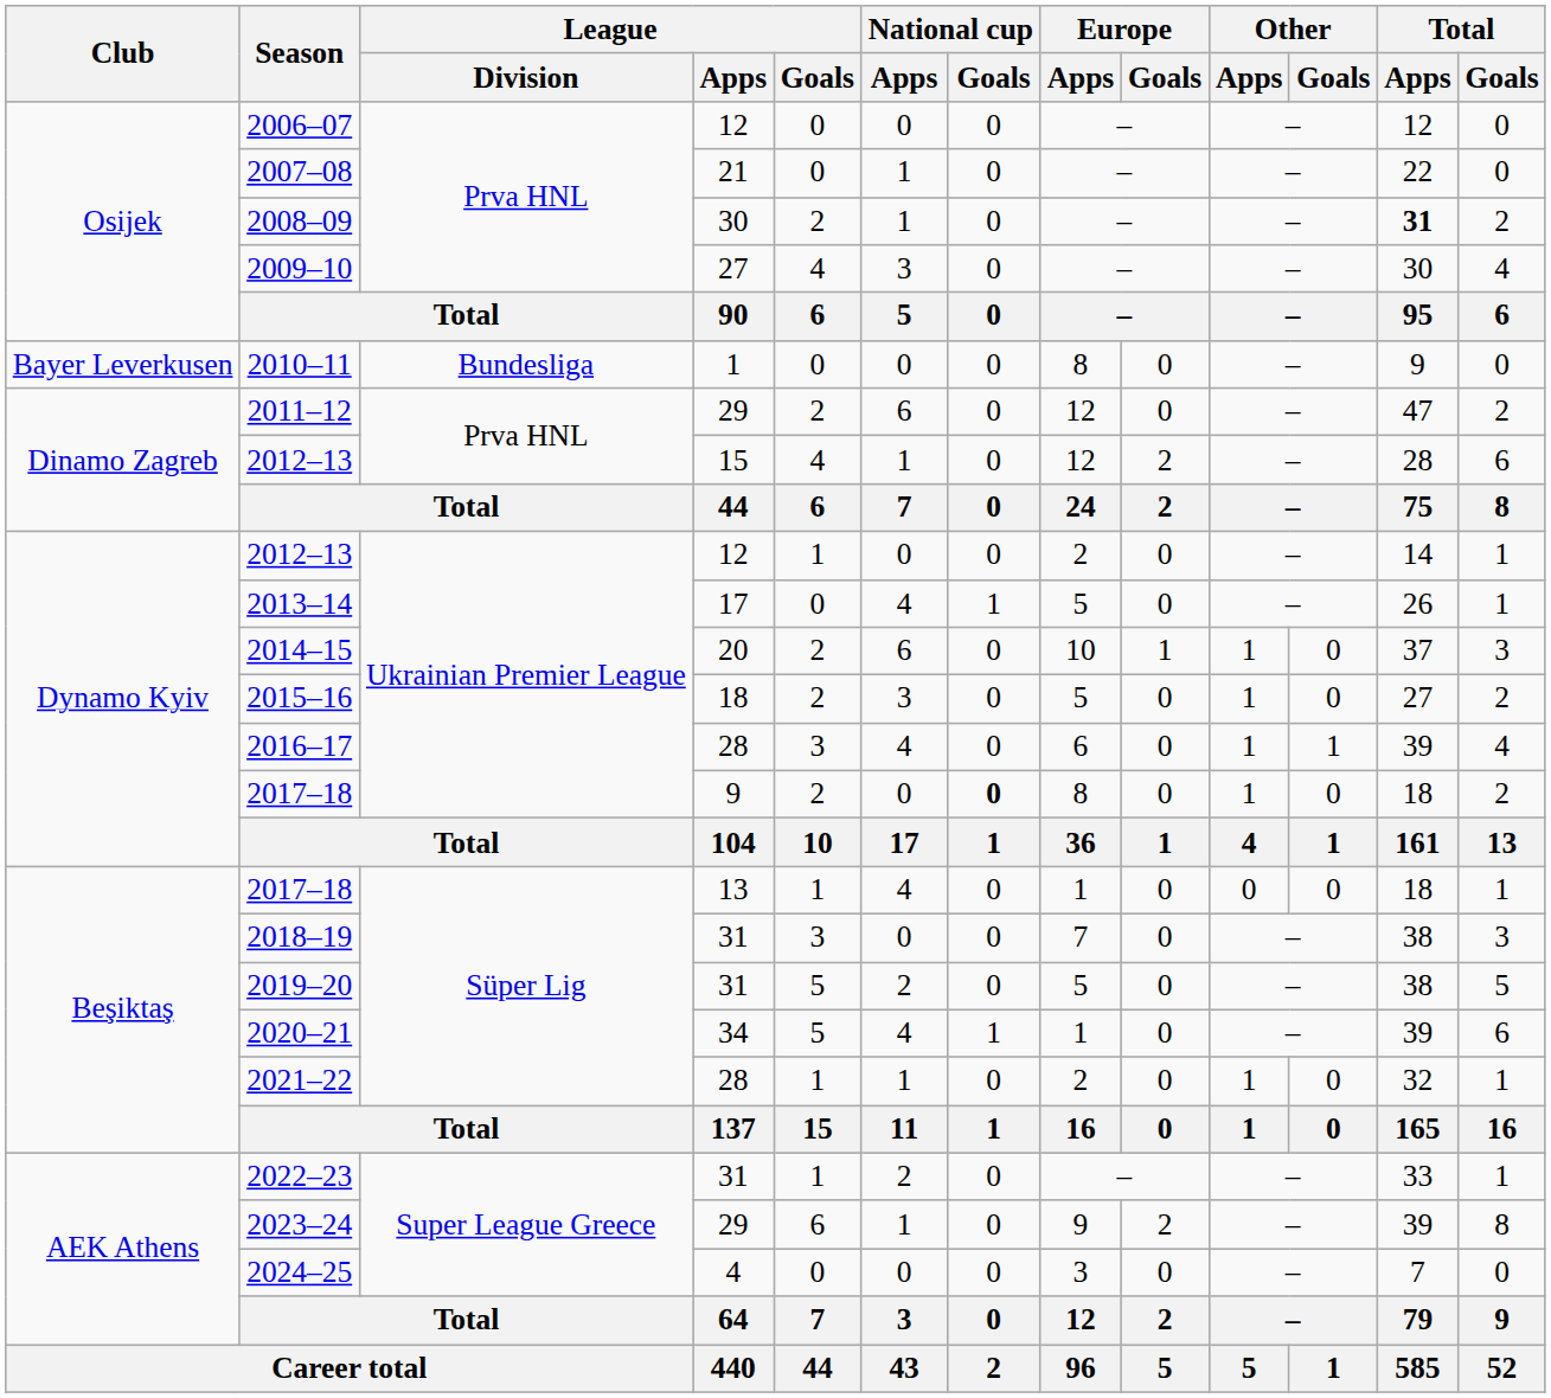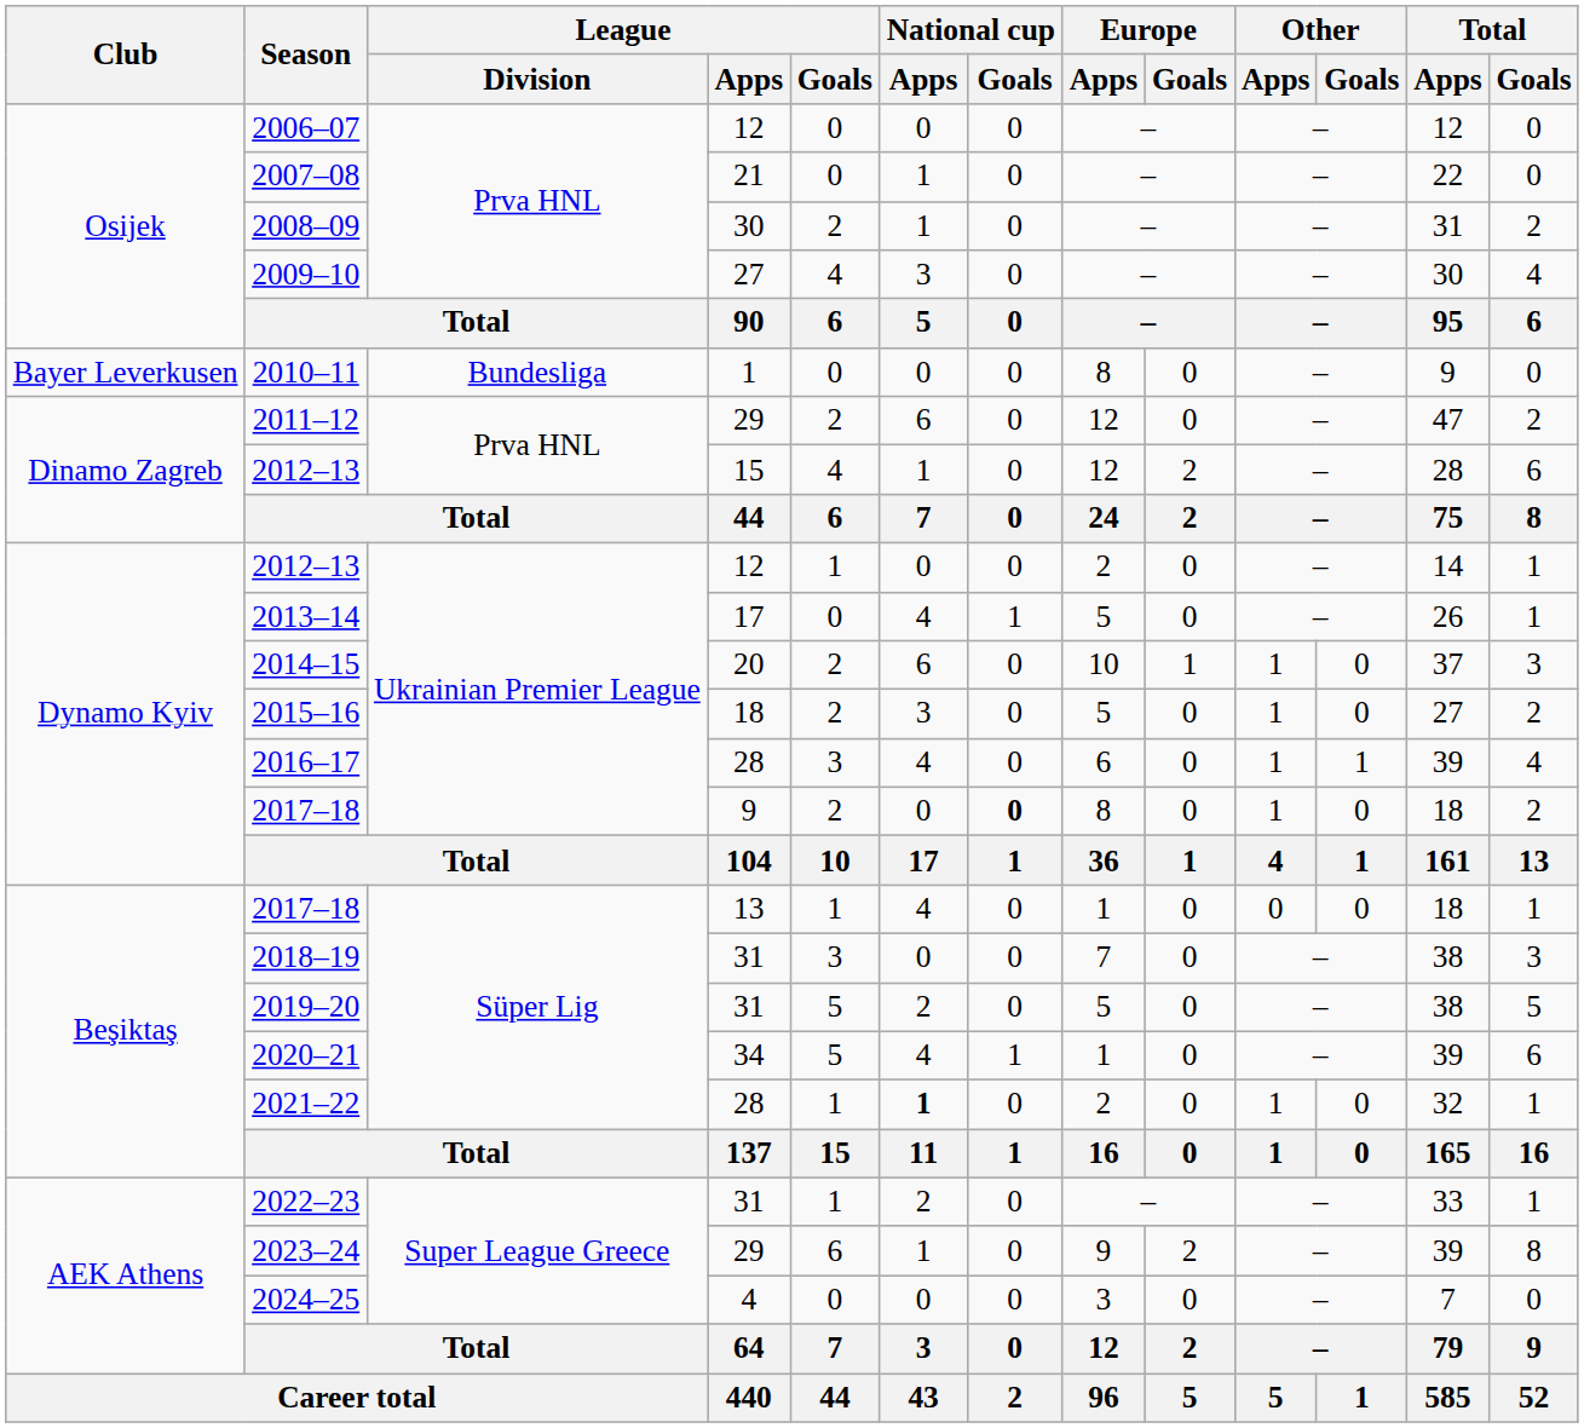2008–09 | Total / Apps: bold -> normal
2021–22 | National cup / Apps: normal -> bold
